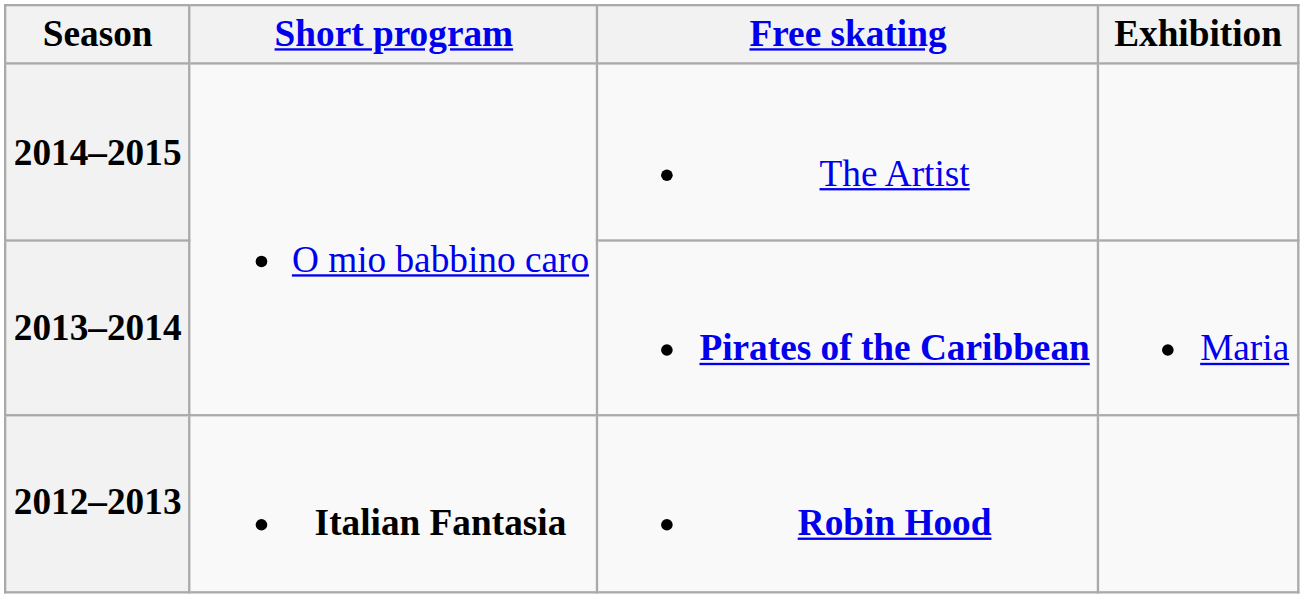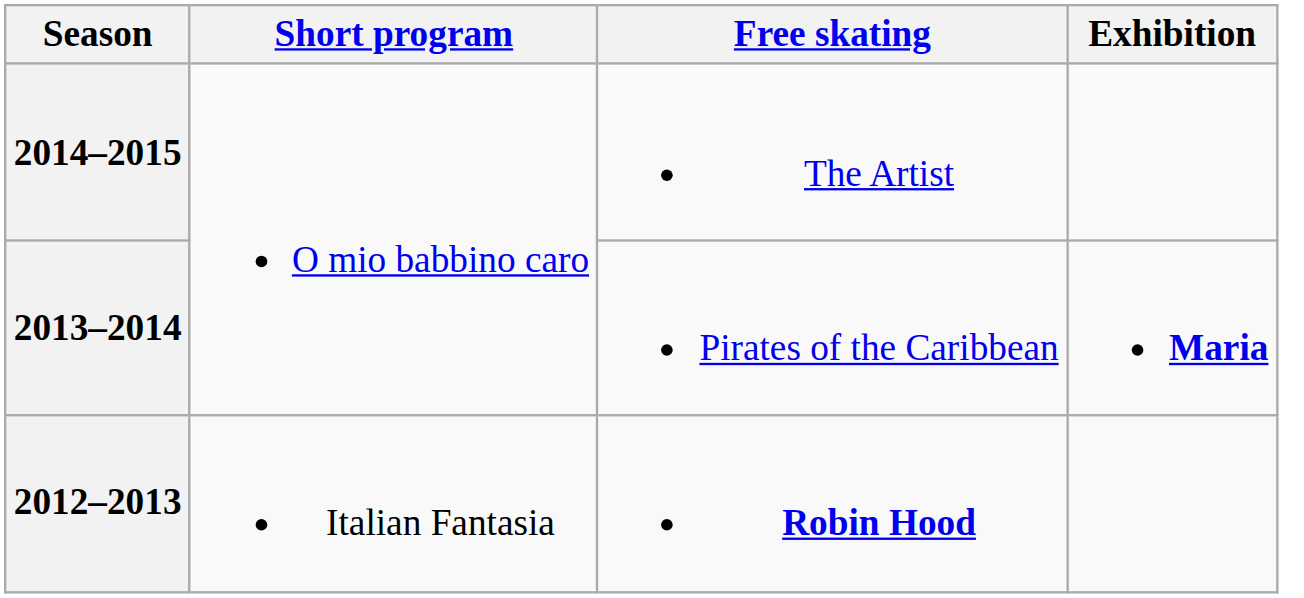2013–2014 | Free skating: bold -> normal
2013–2014 | Exhibition: normal -> bold
2012–2013 | Short program: bold -> normal
